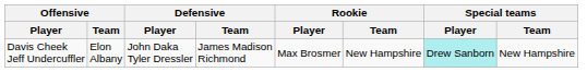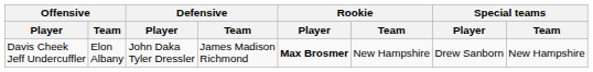Davis Cheek Jeff Undercuffler | Rookie / Player: normal -> bold
Davis Cheek Jeff Undercuffler | Special teams / Player: paleturquoise background -> no background
